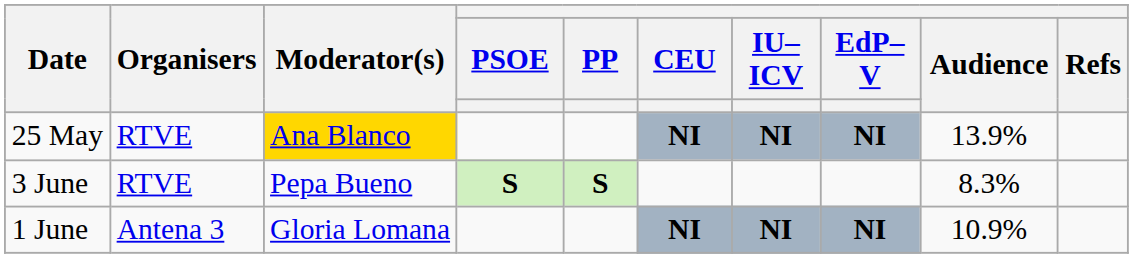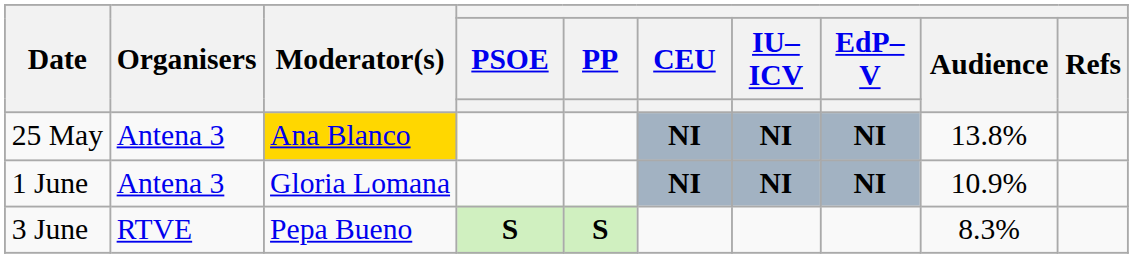25 May | Organisers: RTVE -> Antena 3
25 May | Audience: 13.9% -> 13.8%
rows swapped: 1 June <-> 3 June
